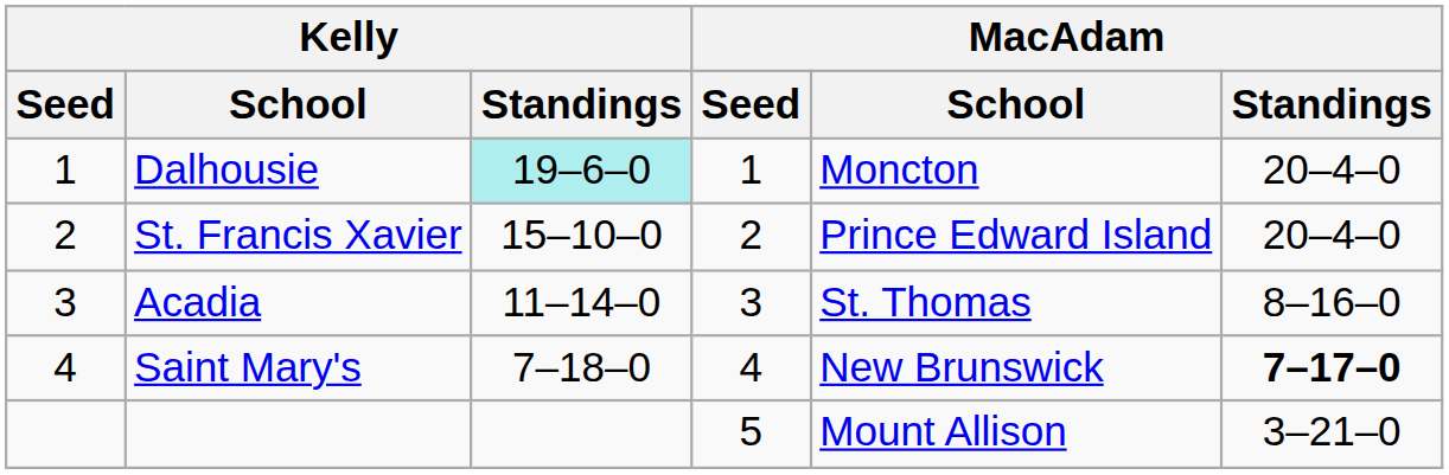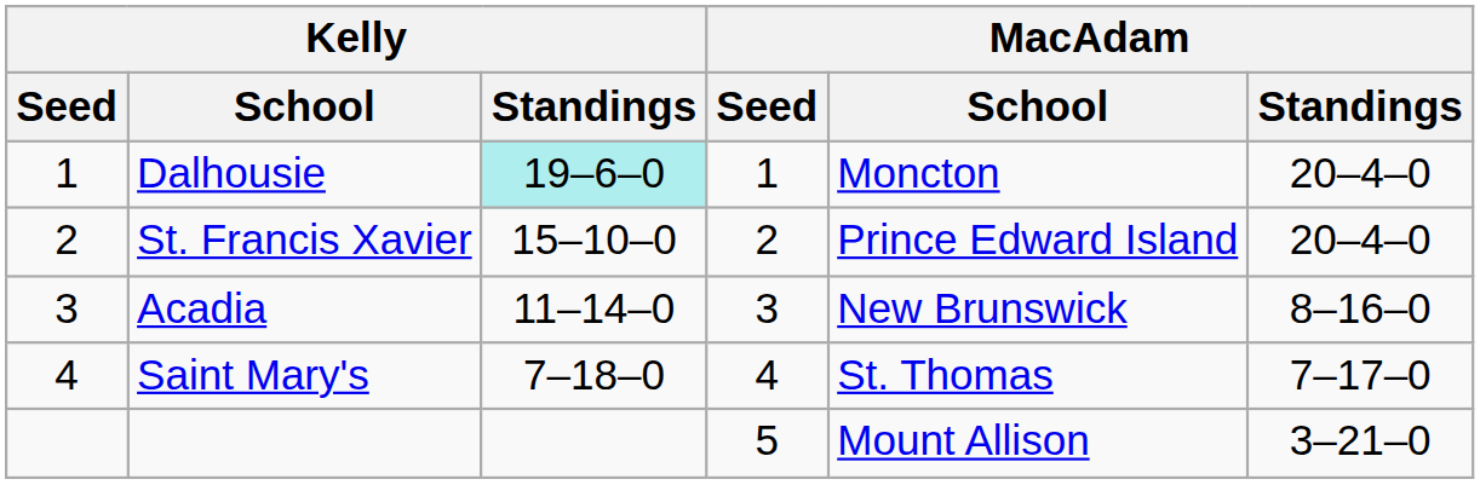Acadia | MacAdam / School: St. Thomas -> New Brunswick
Saint Mary's | MacAdam / School: New Brunswick -> St. Thomas
Saint Mary's | MacAdam / Standings: bold -> normal
